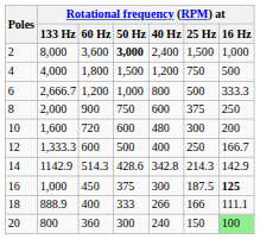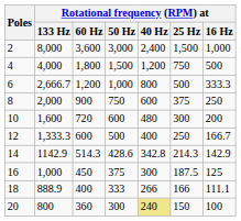2 | Rotational frequency (RPM) at / 50 Hz: bold -> normal
16 | Rotational frequency (RPM) at / 16 Hz: bold -> normal
20 | Rotational frequency (RPM) at / 40 Hz: no background -> khaki background
20 | Rotational frequency (RPM) at / 16 Hz: lightgreen background -> no background
